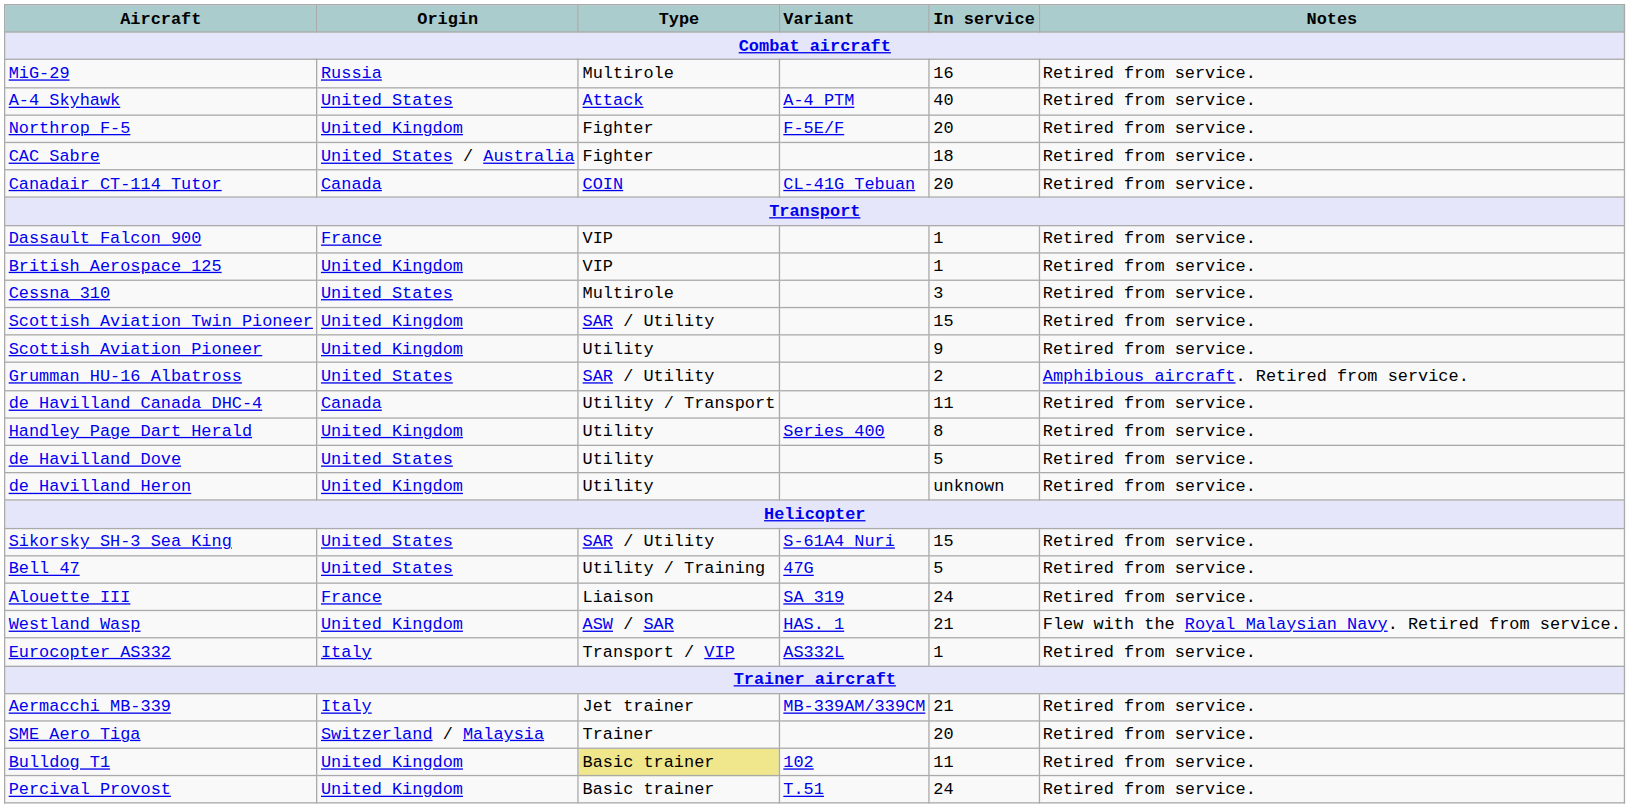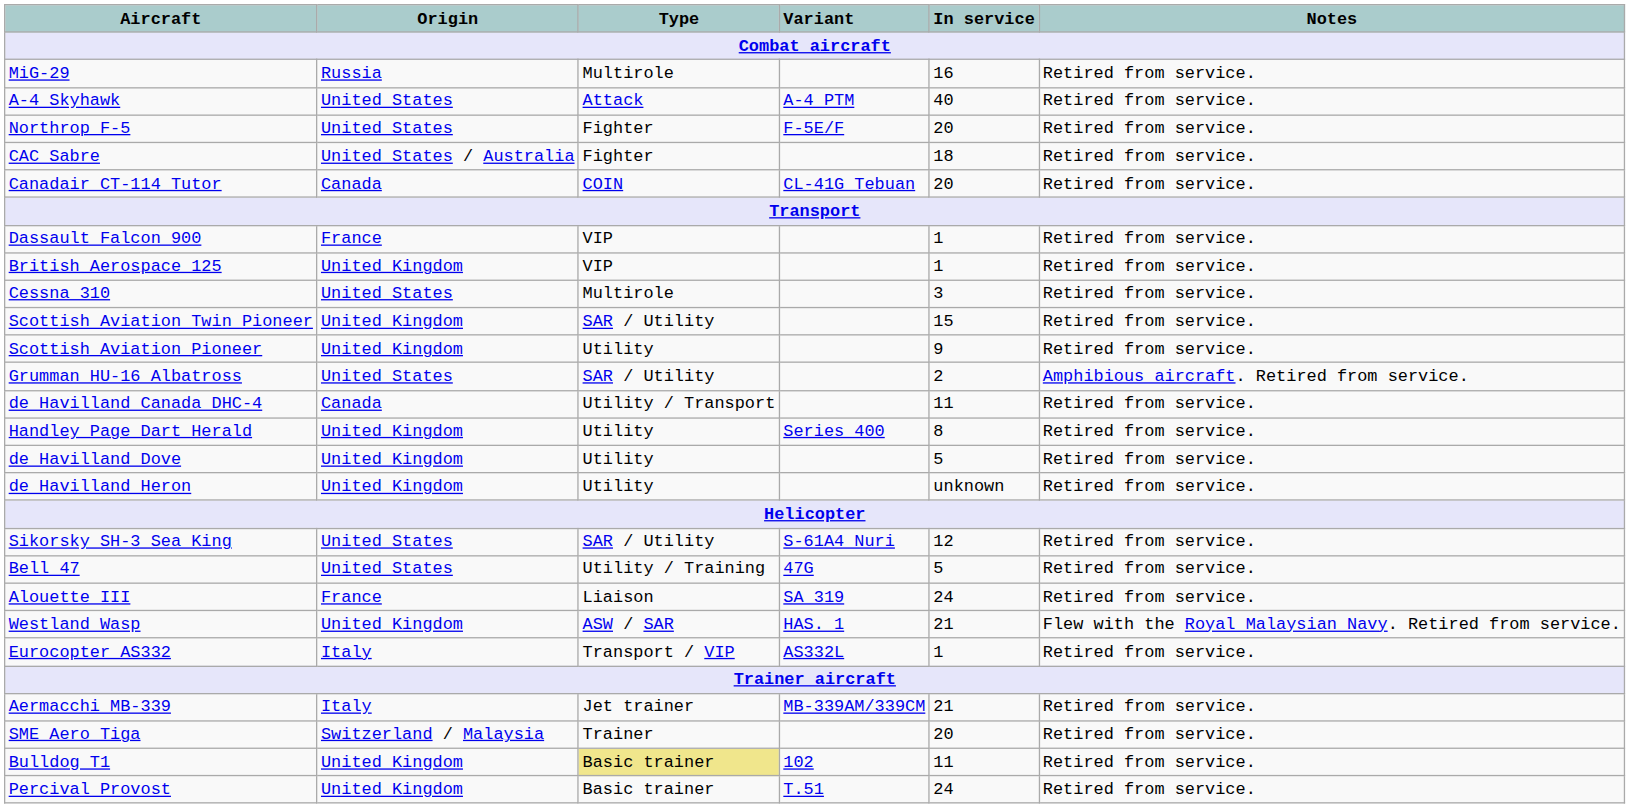Northrop F-5 | Origin: United Kingdom -> United States
de Havilland Dove | Origin: United States -> United Kingdom
Sikorsky SH-3 Sea King | In service: 15 -> 12
